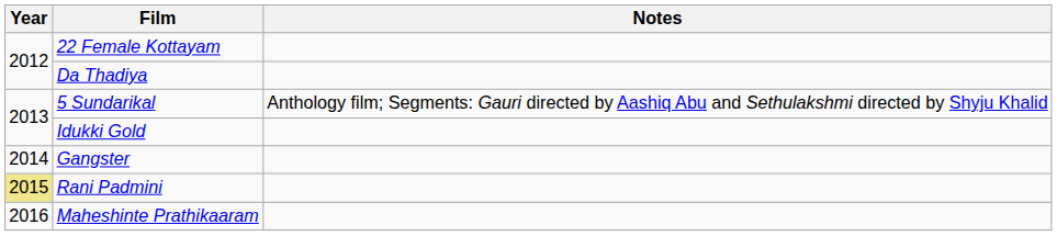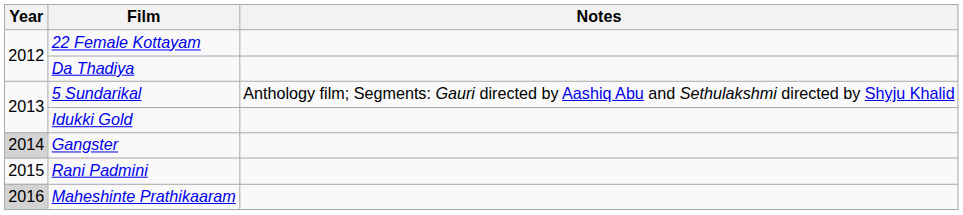Gangster | Year: no background -> lightgrey background
Rani Padmini | Year: khaki background -> no background
Maheshinte Prathikaaram | Year: no background -> lightgrey background
